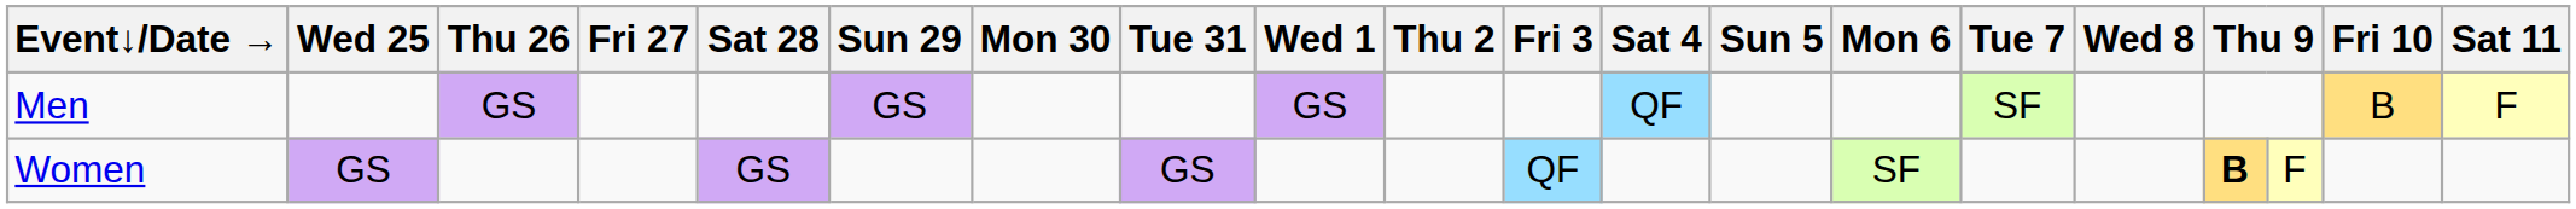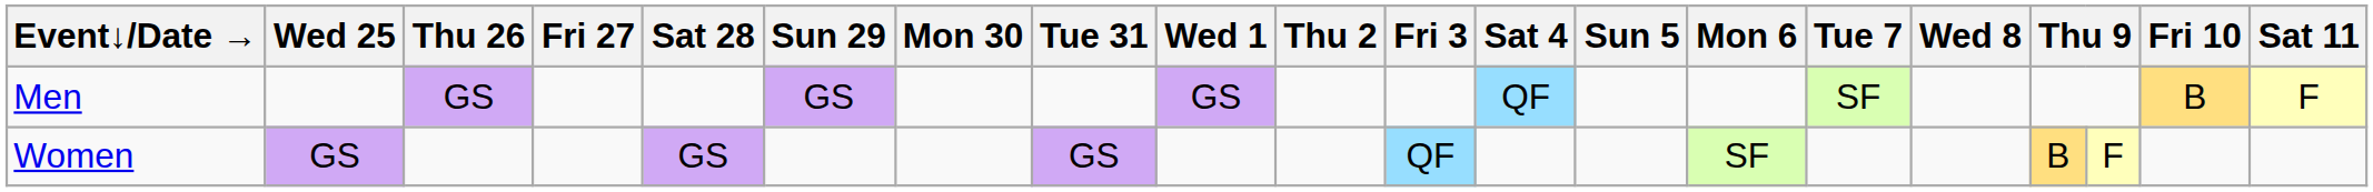Women | column 17: bold -> normal
